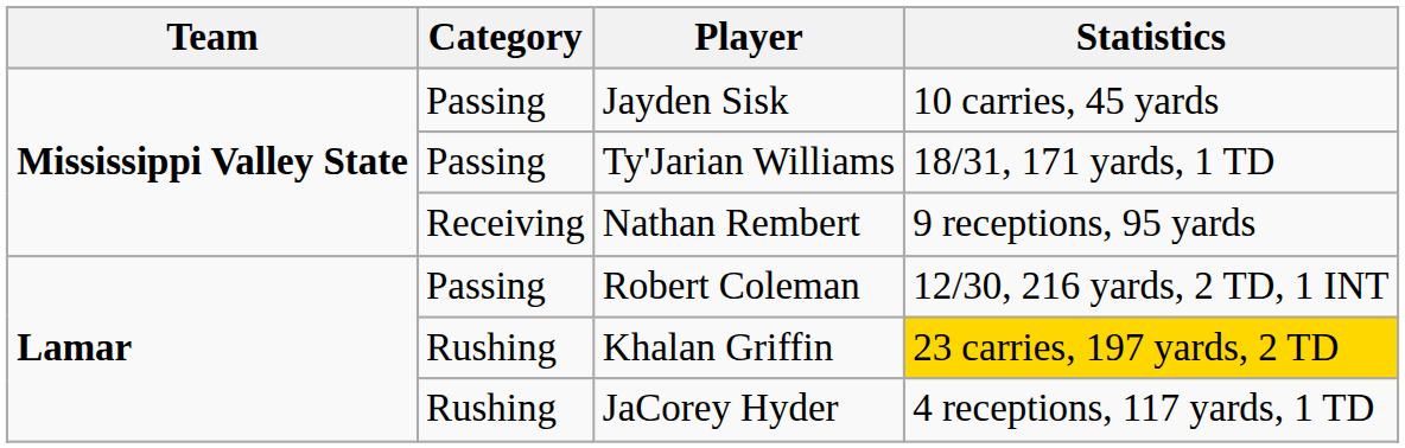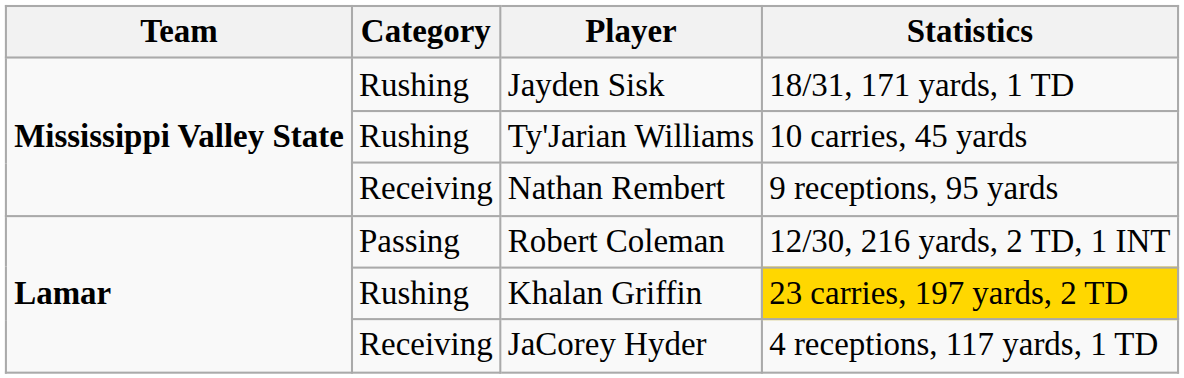Jayden Sisk | Category: Passing -> Rushing
Jayden Sisk | Statistics: 10 carries, 45 yards -> 18/31, 171 yards, 1 TD
Ty'Jarian Williams | Category: Passing -> Rushing
Ty'Jarian Williams | Statistics: 18/31, 171 yards, 1 TD -> 10 carries, 45 yards
JaCorey Hyder | Category: Rushing -> Receiving
